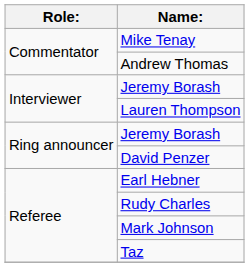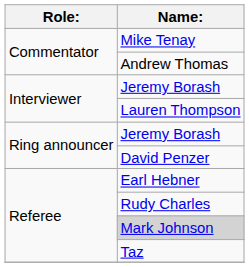row 10 | Name:: no background -> lightgrey background
